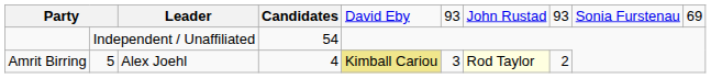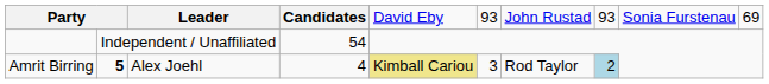Amrit Birring | column 2: normal -> bold
Amrit Birring | column 7: lightyellow background -> no background
Amrit Birring | column 8: no background -> lightblue background
